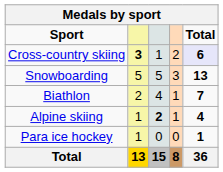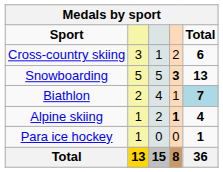Cross-country skiing | column 2: bold -> normal
Cross-country skiing | Total: lavender background -> no background
Snowboarding | column 4: normal -> bold
Biathlon | Total: no background -> lightblue background
Alpine skiing | column 3: bold -> normal
Alpine skiing | column 4: normal -> bold
